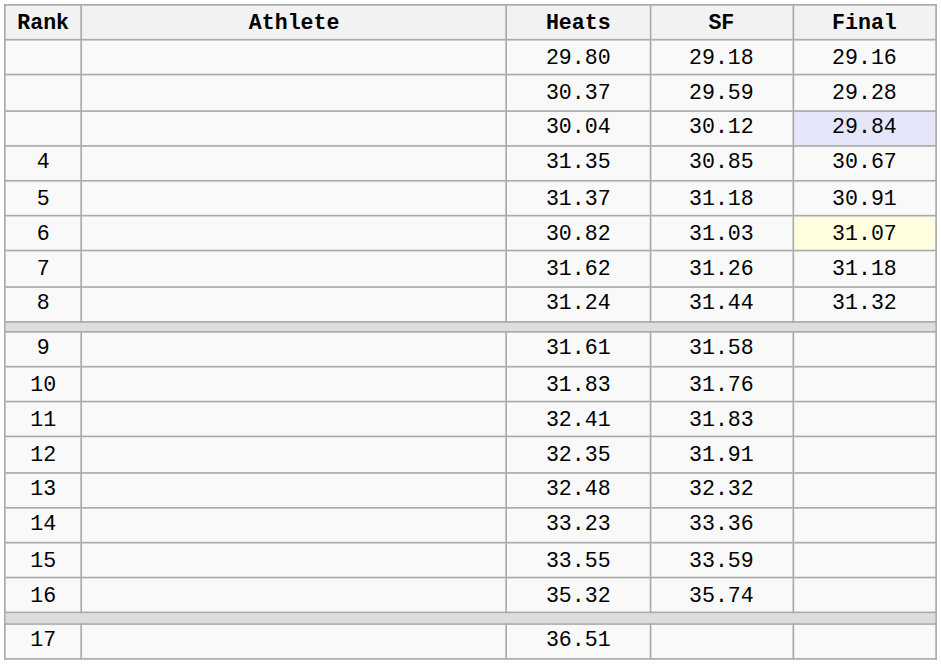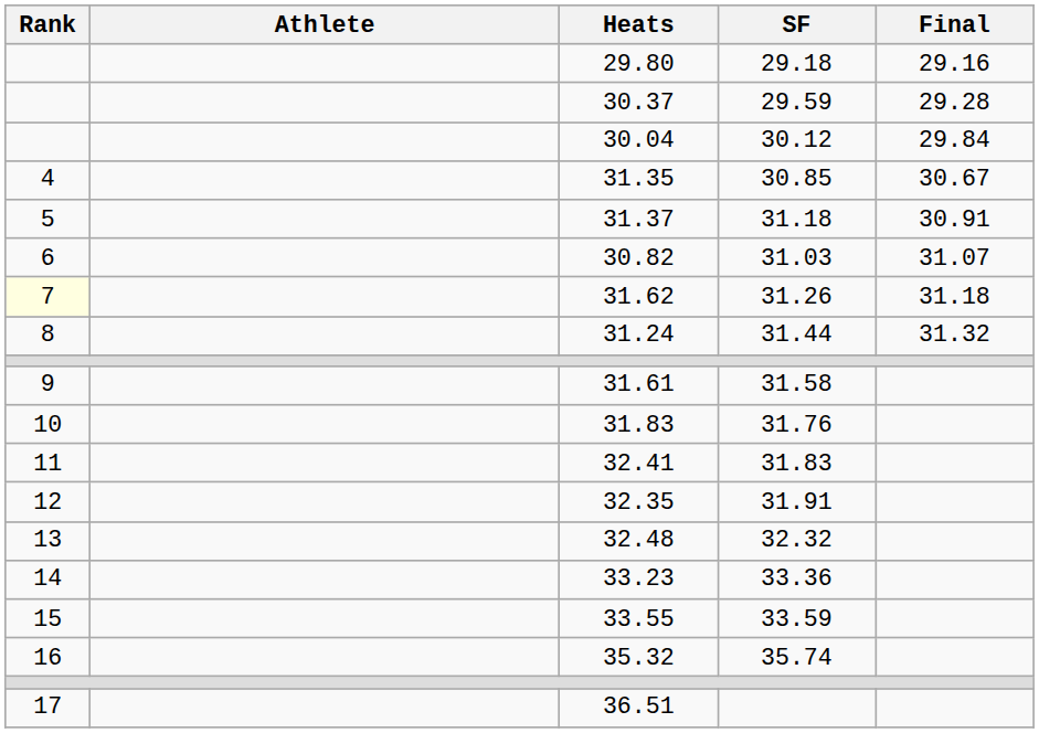30.04 | Final: lavender background -> no background
30.82 | Final: lightyellow background -> no background
31.62 | Rank: no background -> lightyellow background
